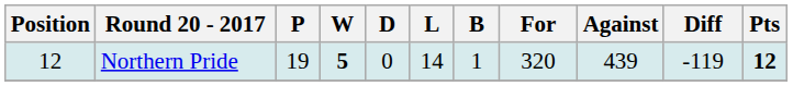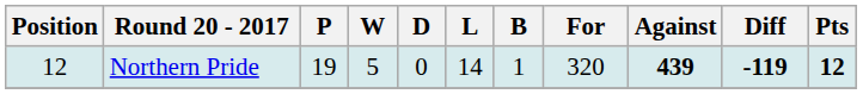Northern Pride | W: bold -> normal
Northern Pride | Against: normal -> bold
Northern Pride | Diff: normal -> bold
